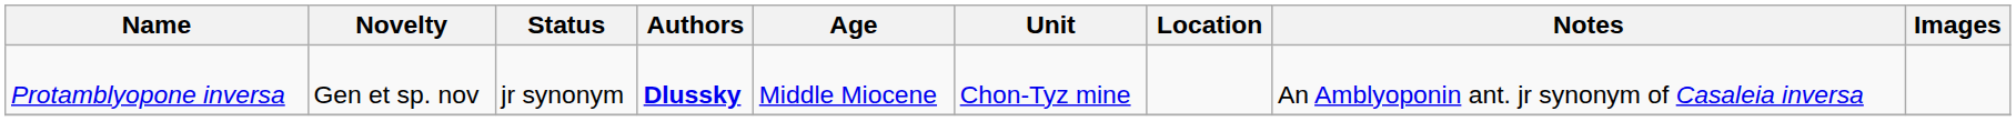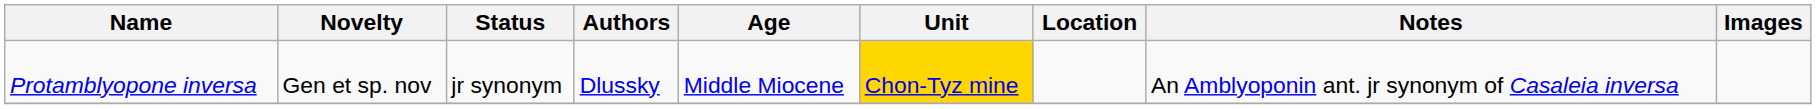Protamblyopone inversa | Authors: bold -> normal
Protamblyopone inversa | Unit: no background -> gold background
